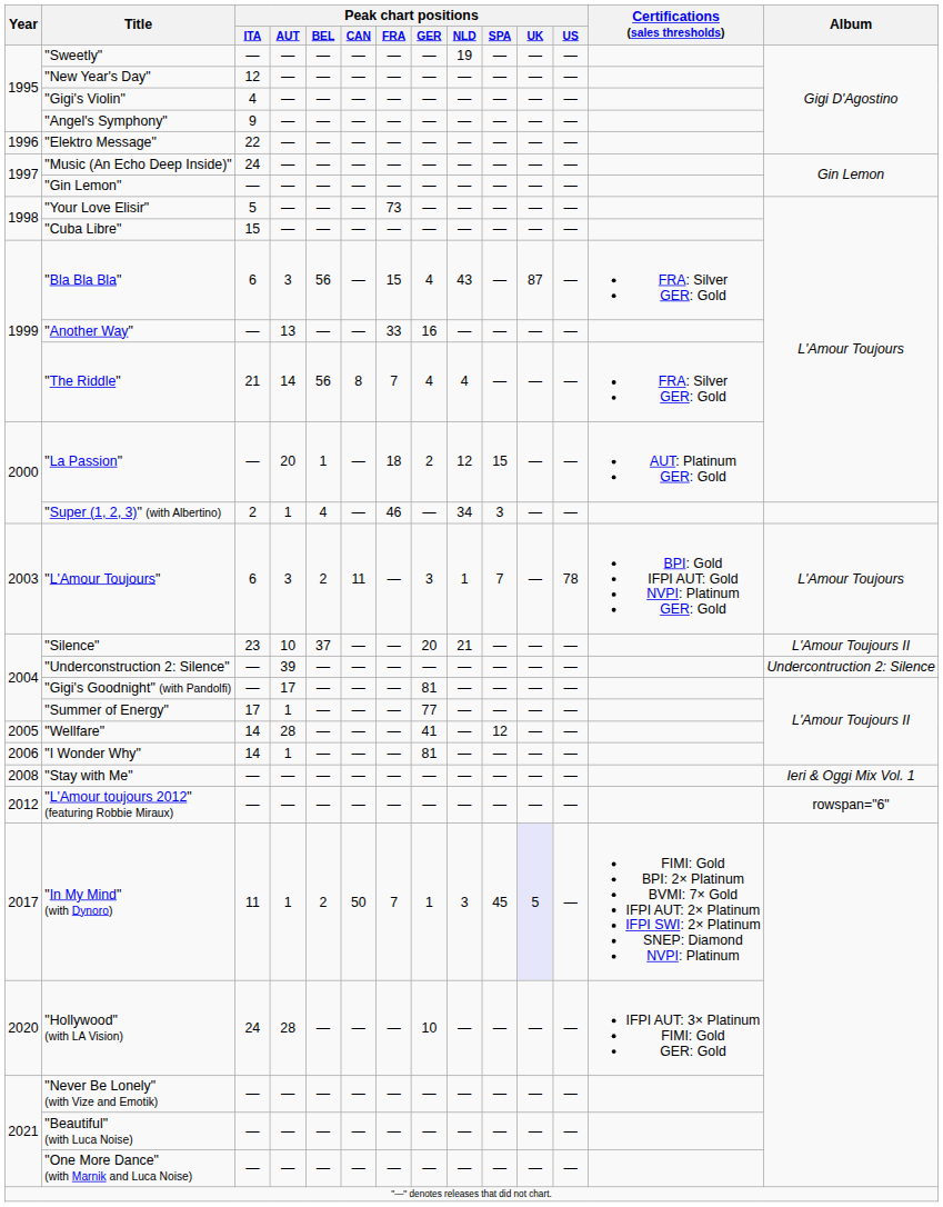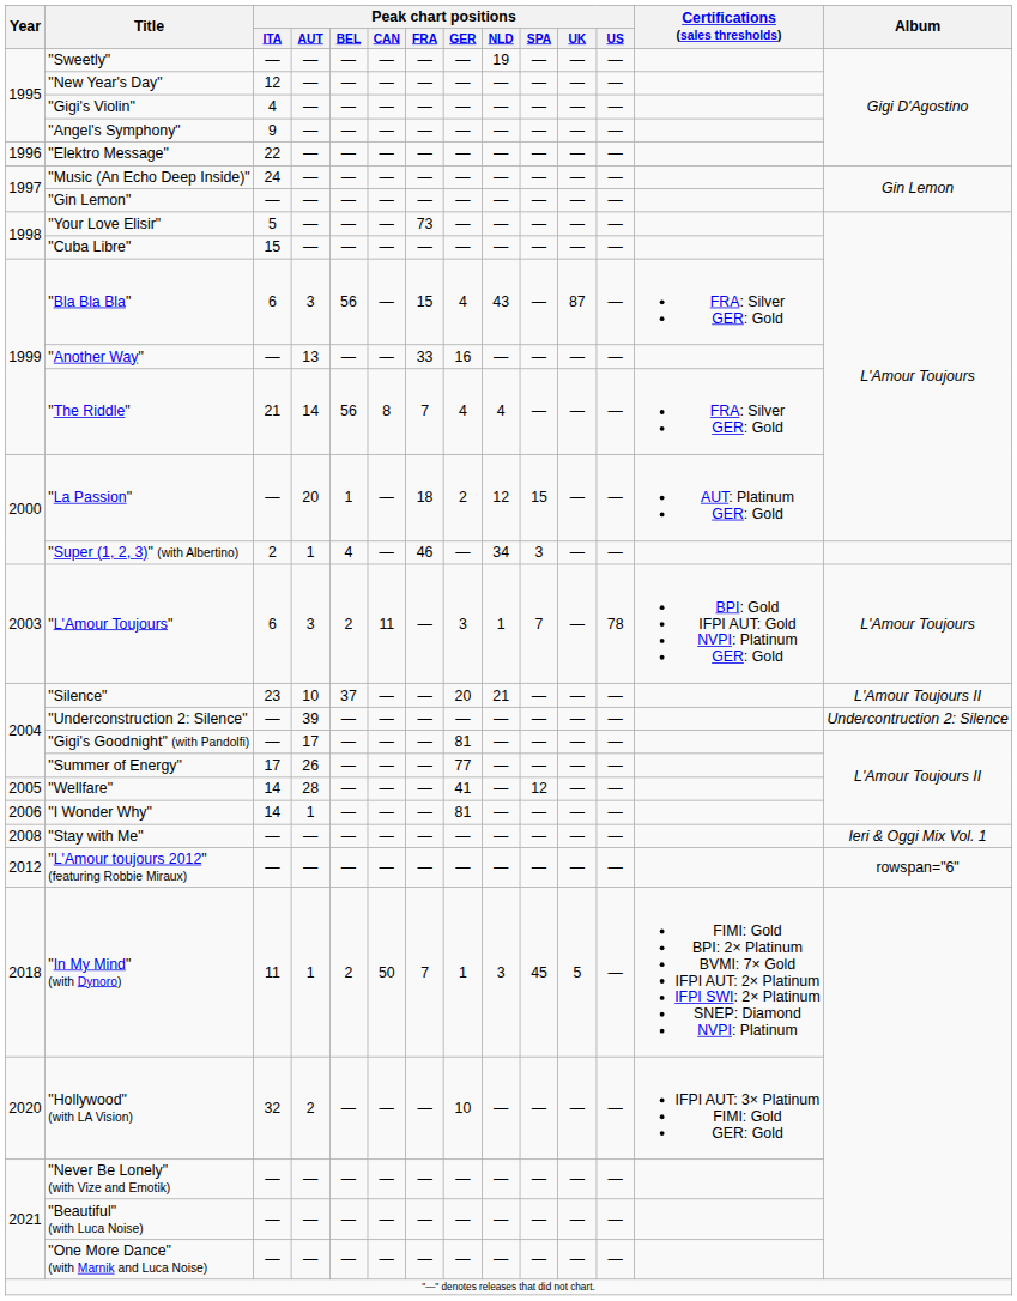"Summer of Energy" | Peak chart positions / AUT: 1 -> 26
"In My Mind" (with Dynoro) | Year: 2017 -> 2018
"In My Mind" (with Dynoro) | Peak chart positions / UK: lavender background -> no background
"Hollywood" (with LA Vision) | Peak chart positions / ITA: 24 -> 32
"Hollywood" (with LA Vision) | Peak chart positions / AUT: 28 -> 2
